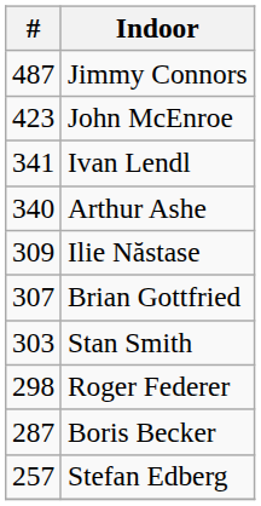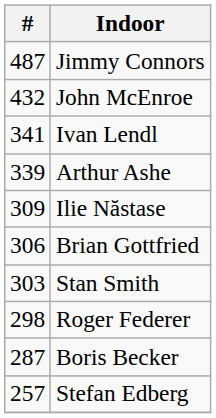John McEnroe | #: 423 -> 432
Arthur Ashe | #: 340 -> 339
Brian Gottfried | #: 307 -> 306
